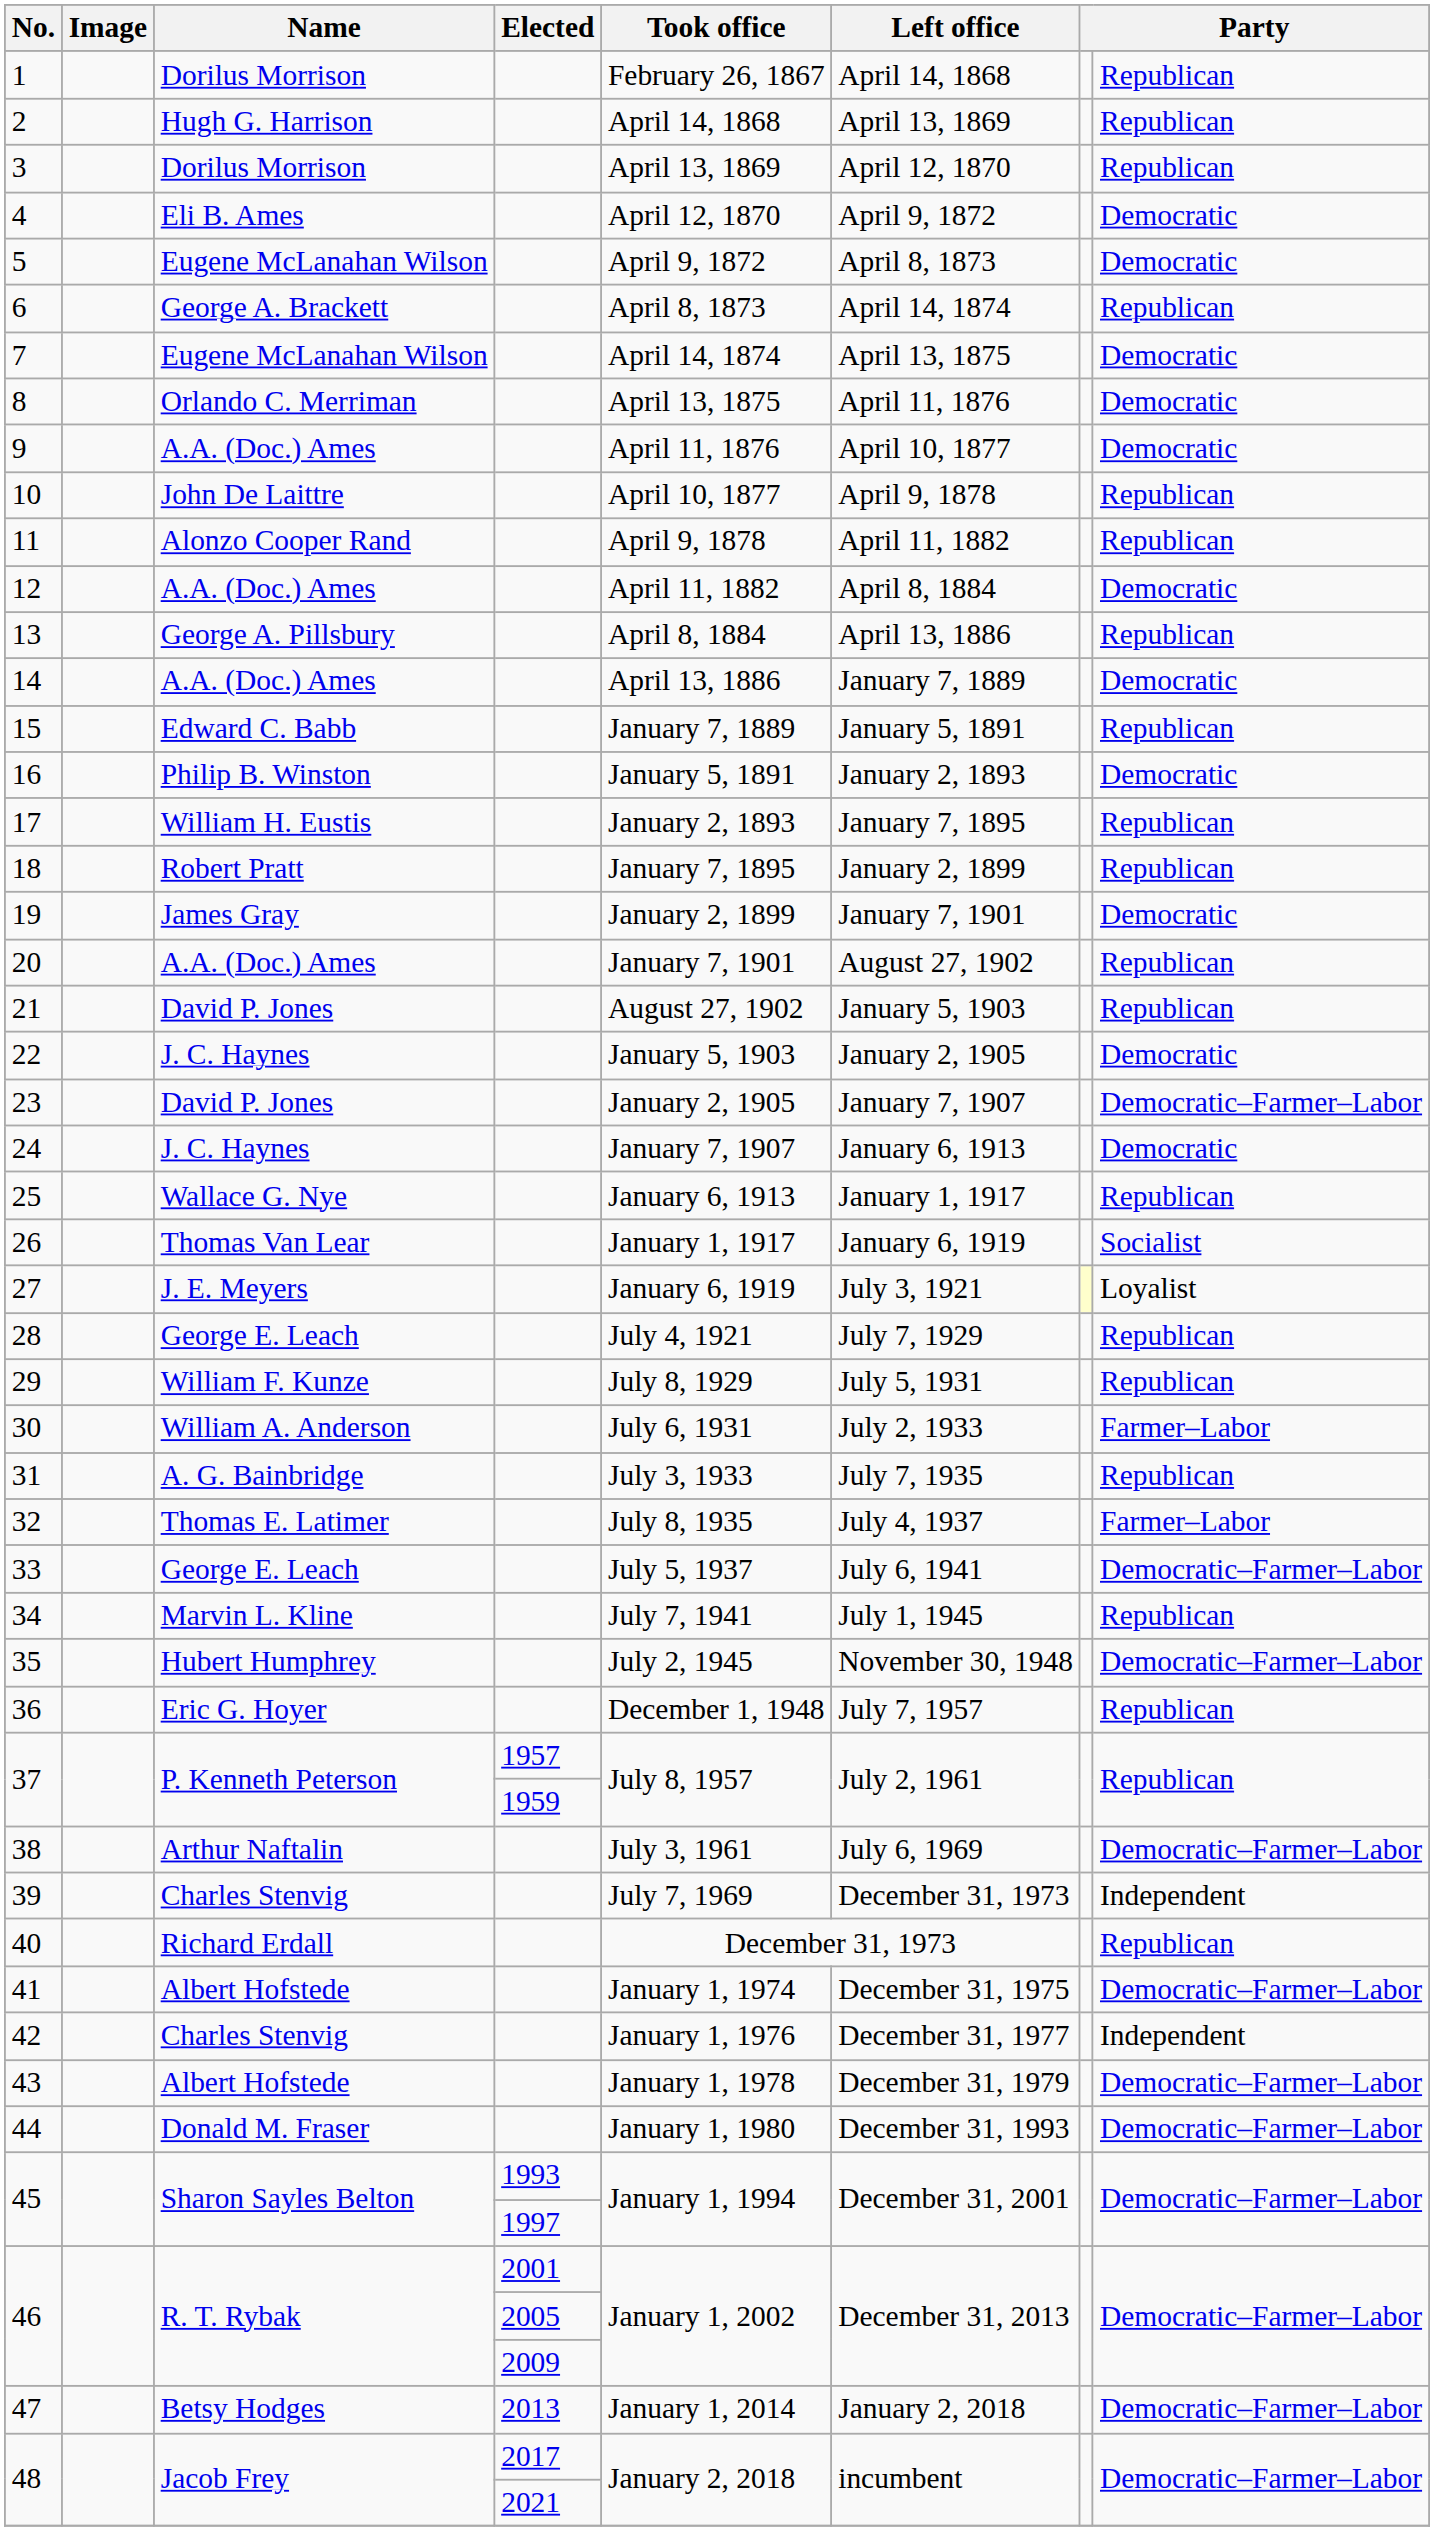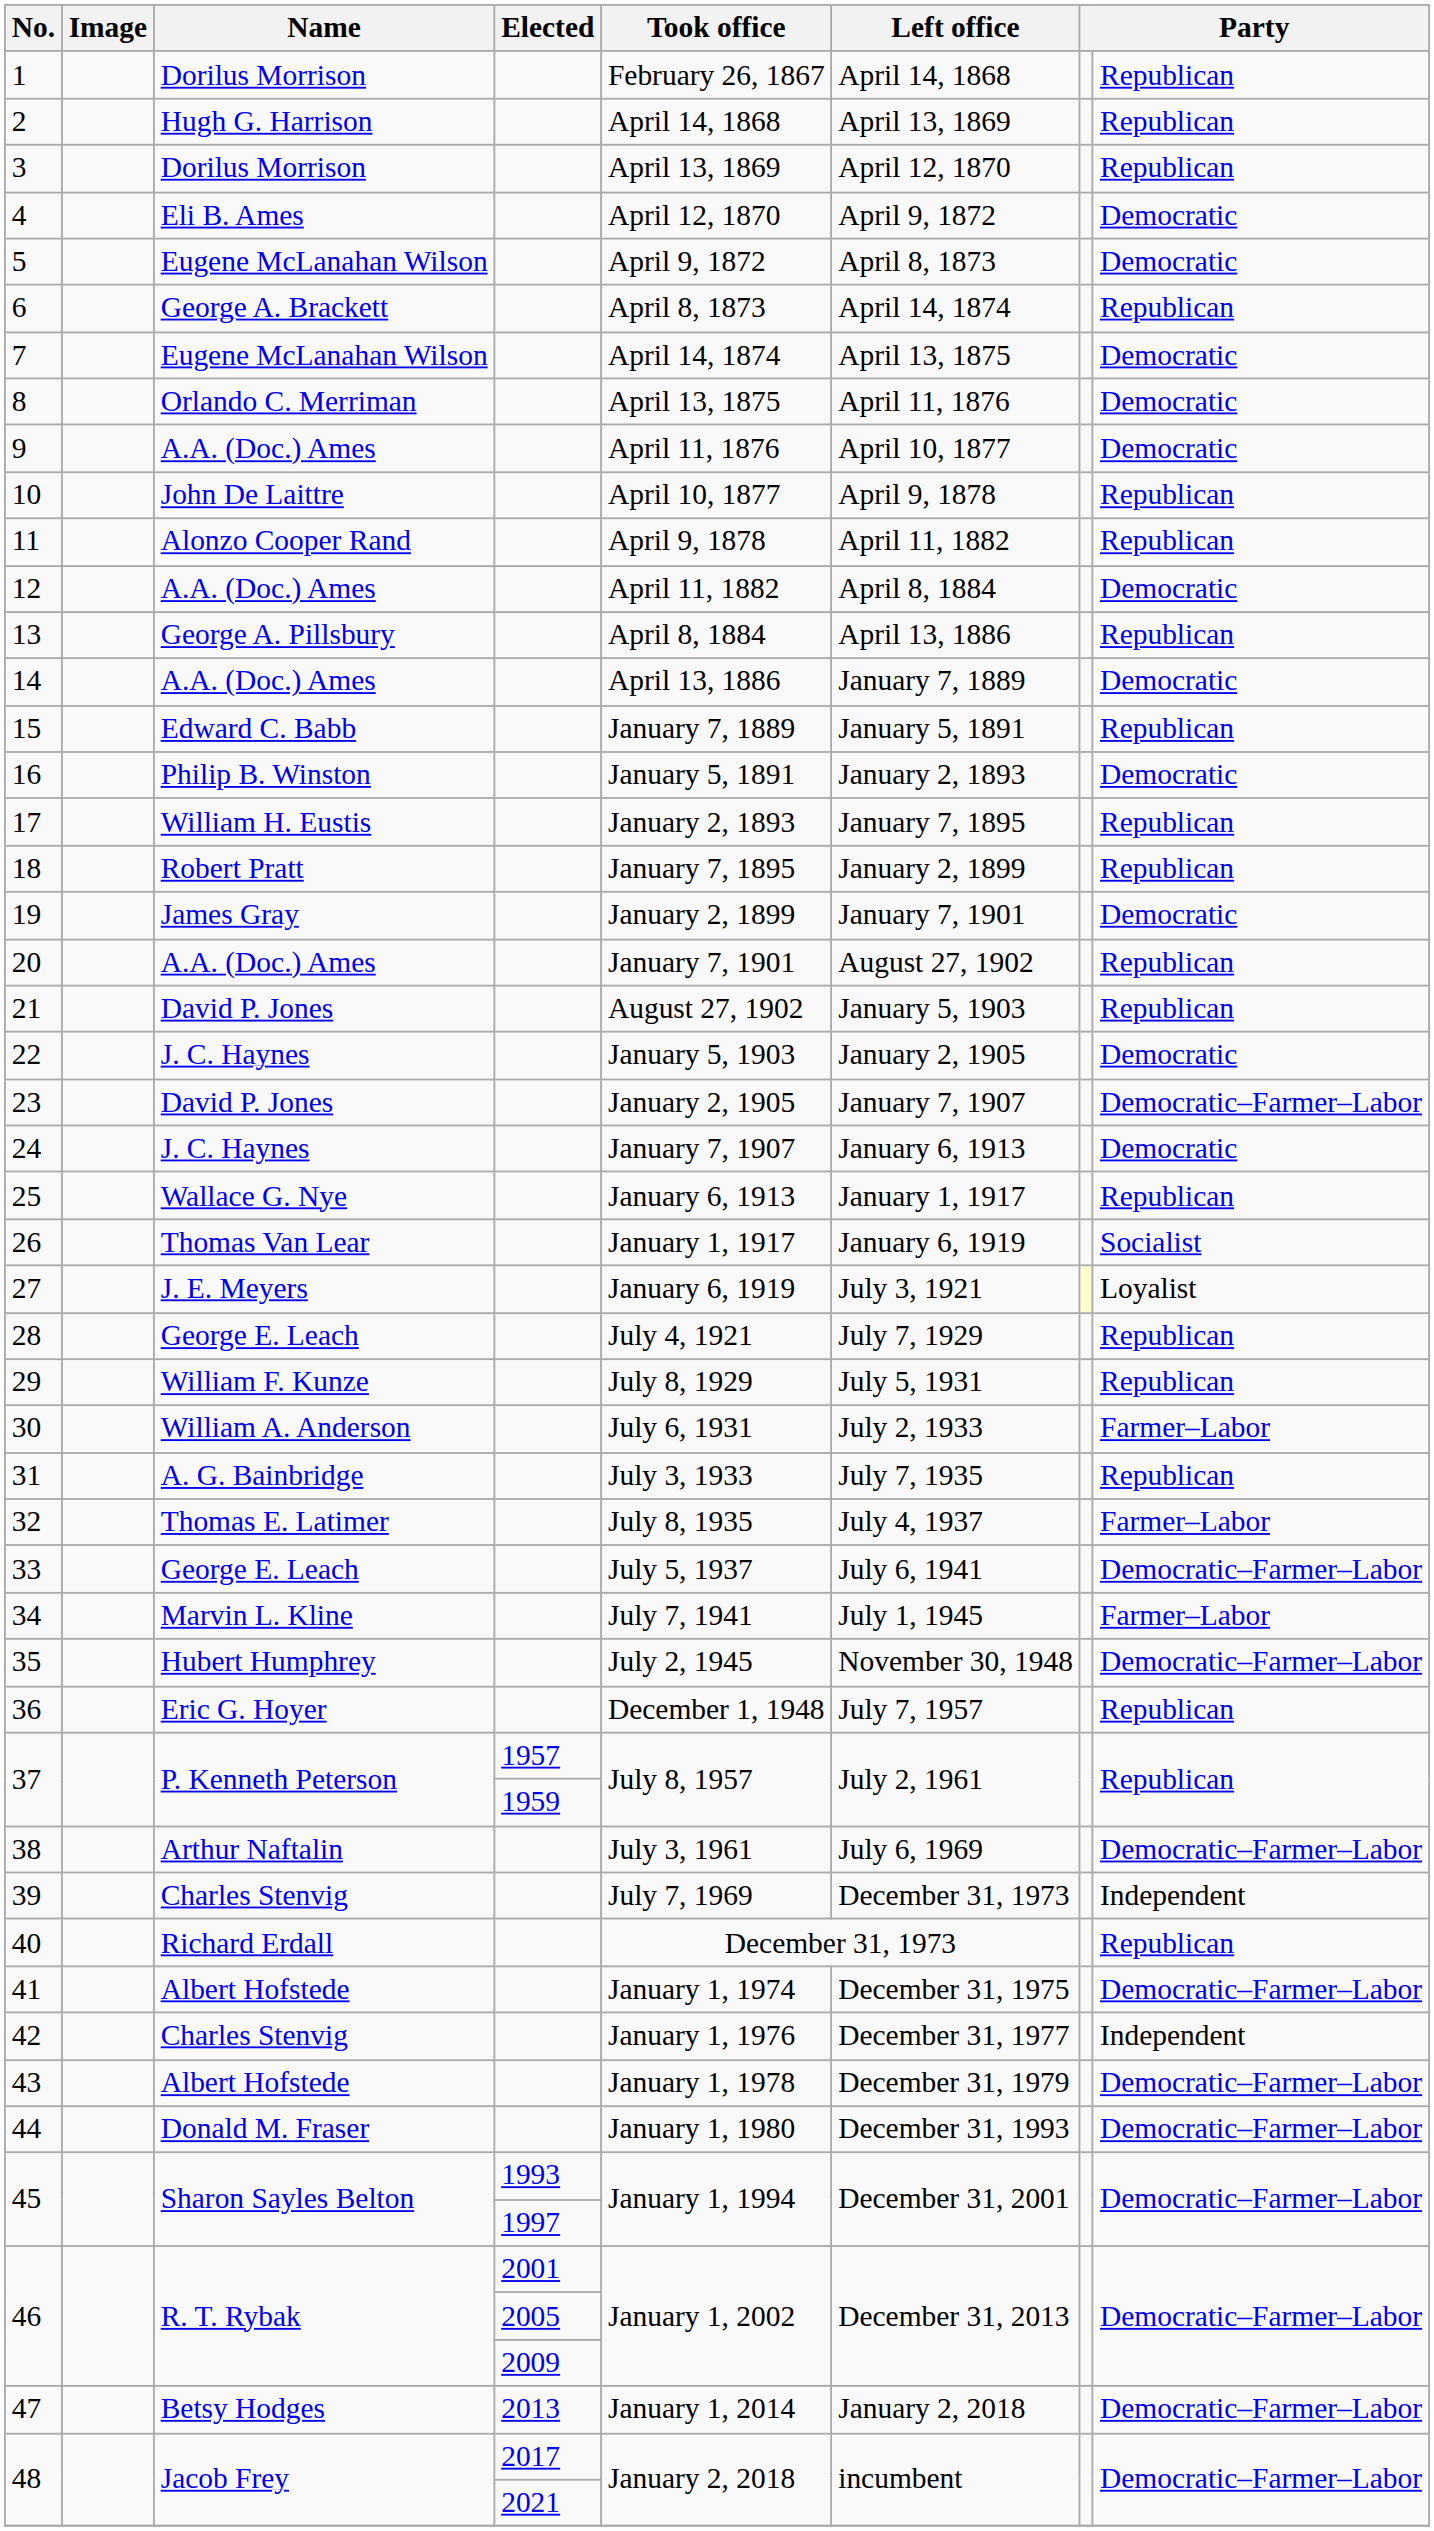34 | column 8: Republican -> Farmer–Labor
